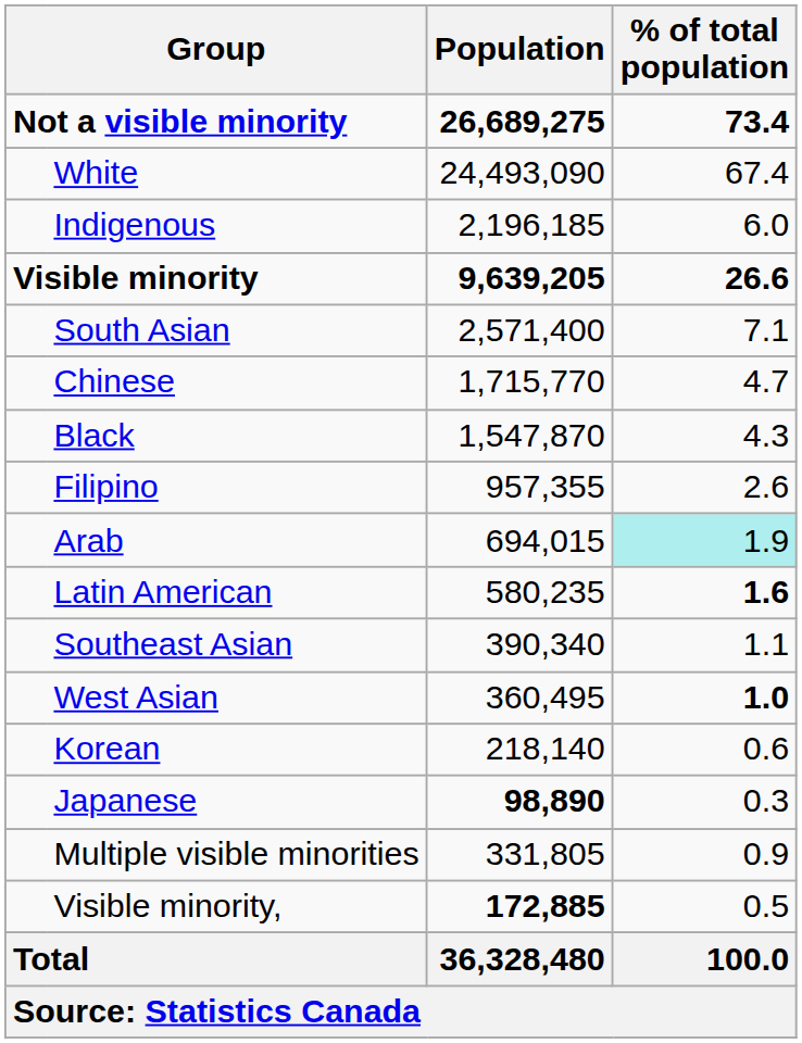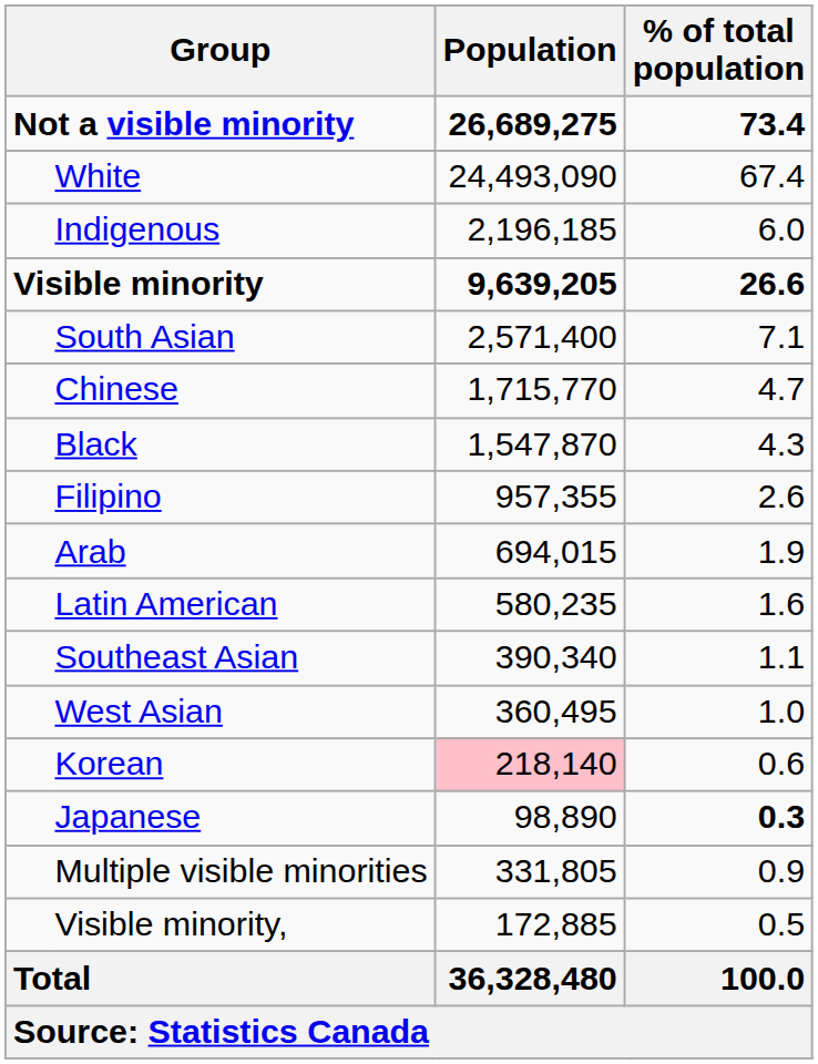Arab | % of total population: paleturquoise background -> no background
Latin American | % of total population: bold -> normal
West Asian | % of total population: bold -> normal
Korean | Population: no background -> pink background
Japanese | Population: bold -> normal
Japanese | % of total population: normal -> bold
Visible minority, | Population: bold -> normal
